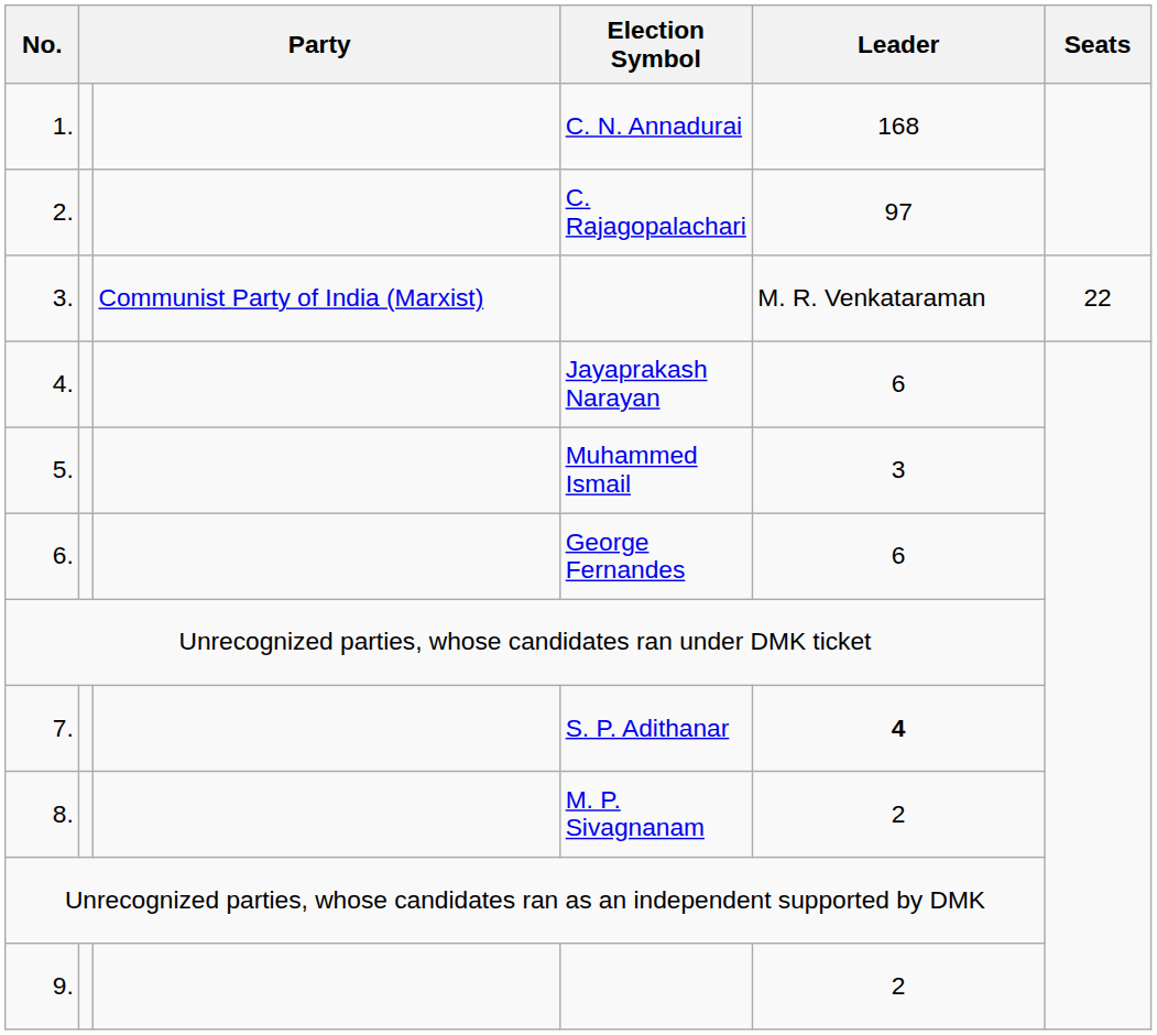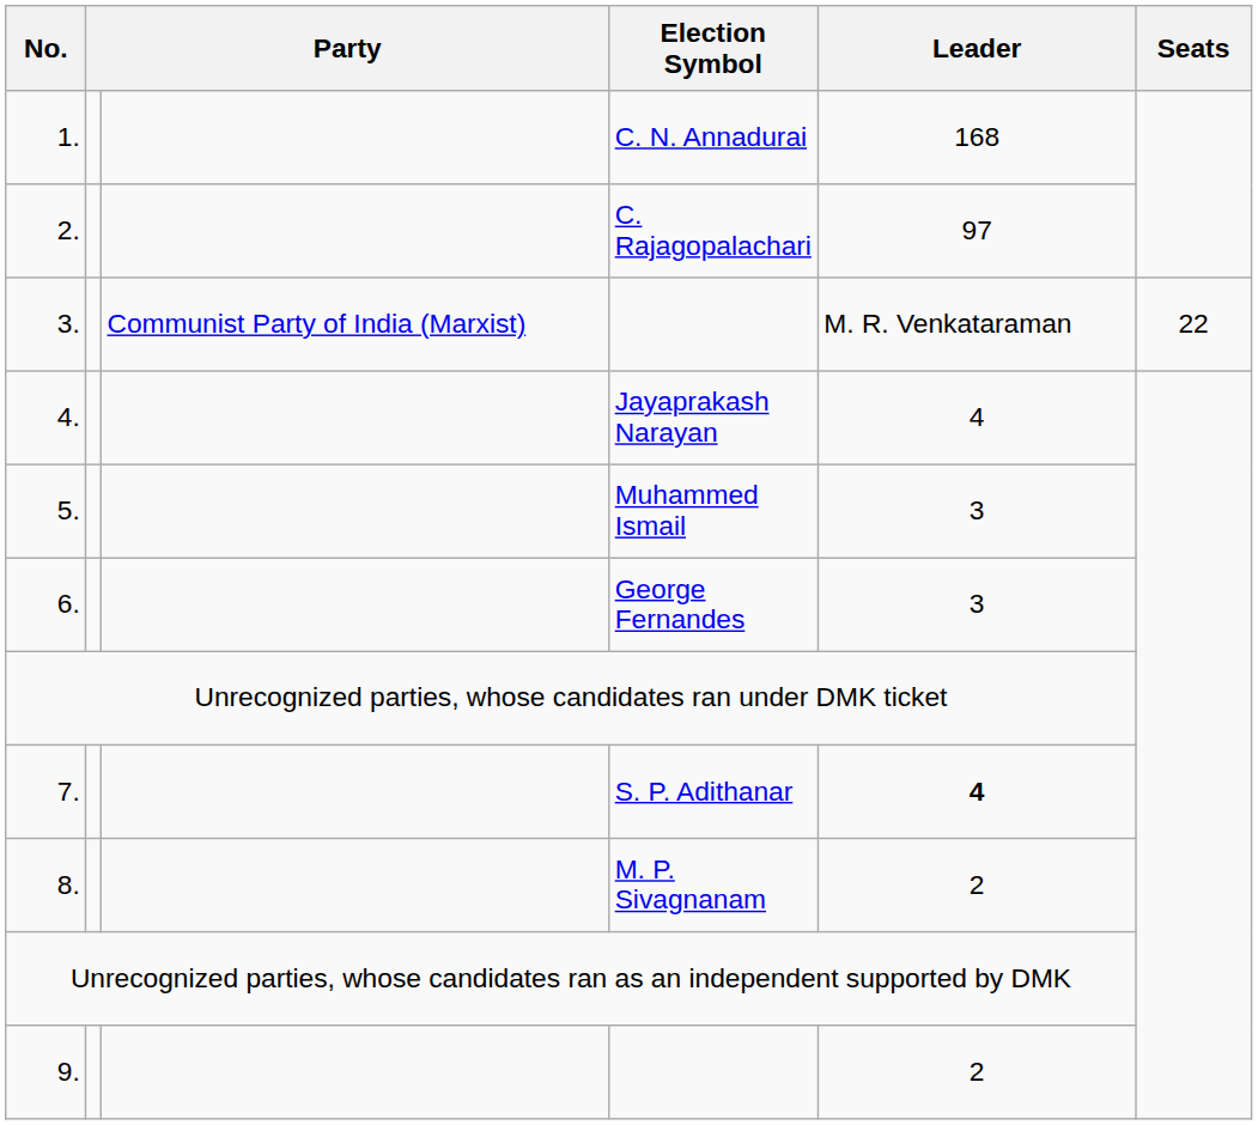Jayaprakash Narayan | Leader: 6 -> 4
George Fernandes | Leader: 6 -> 3
